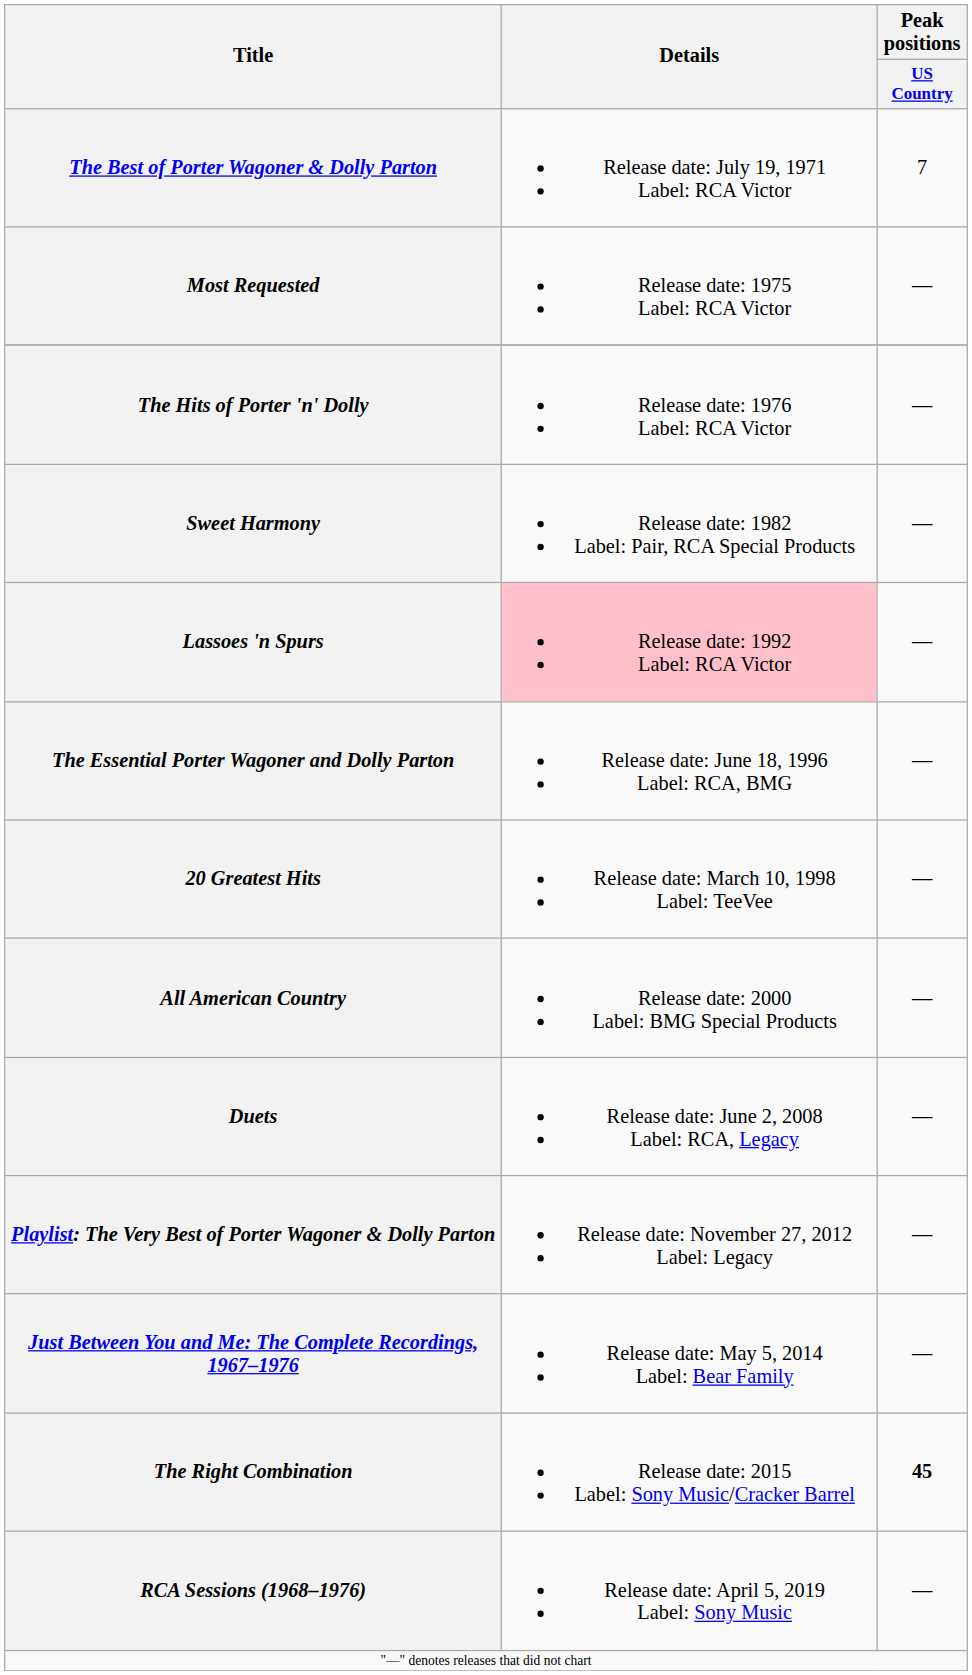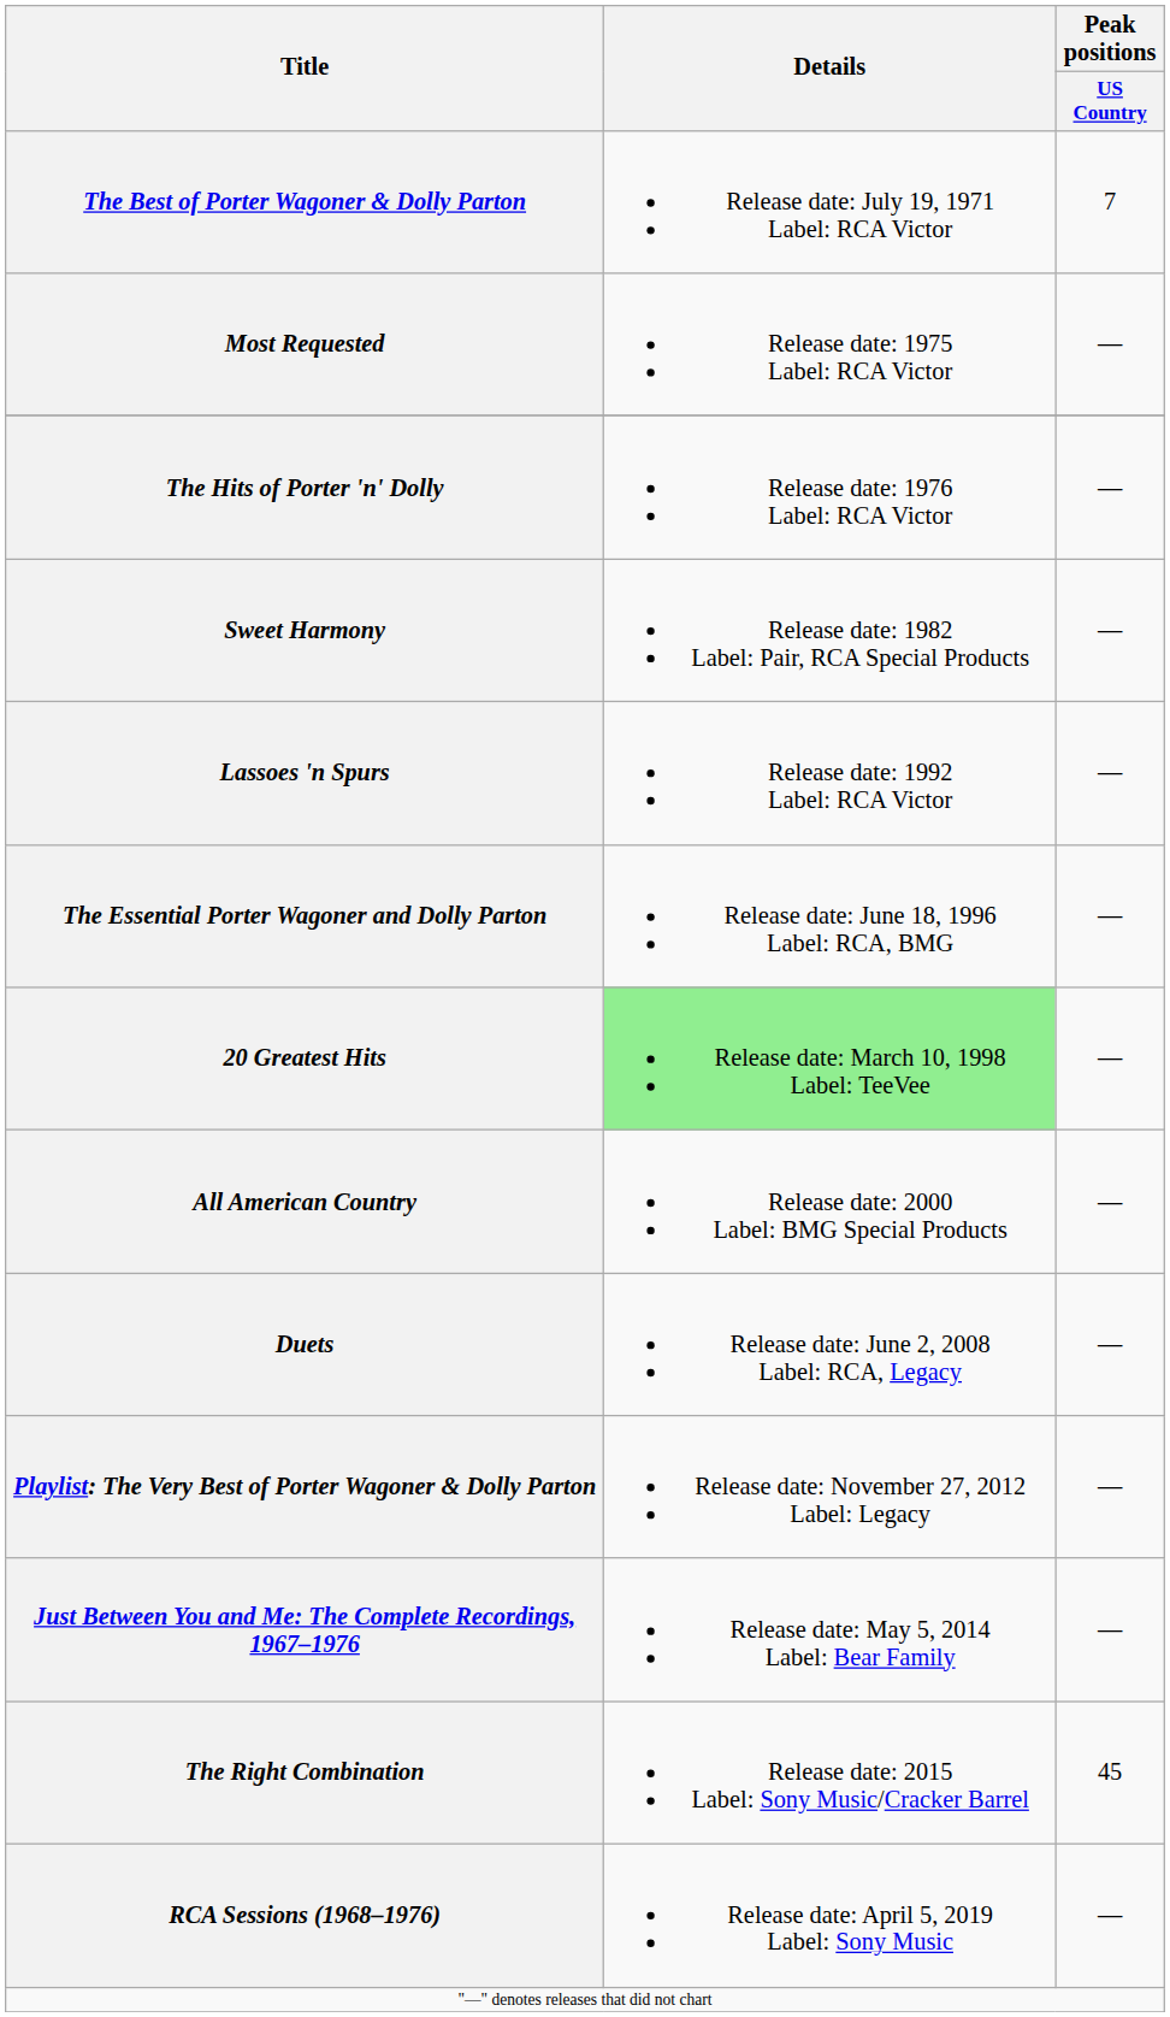Lassoes 'n Spurs | Details: pink background -> no background
20 Greatest Hits | Details: no background -> lightgreen background
The Right Combination | Peak positions / US Country: bold -> normal
